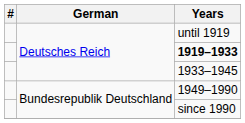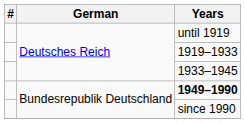1919–1933 | Years: bold -> normal
1949–1990 | Years: normal -> bold
